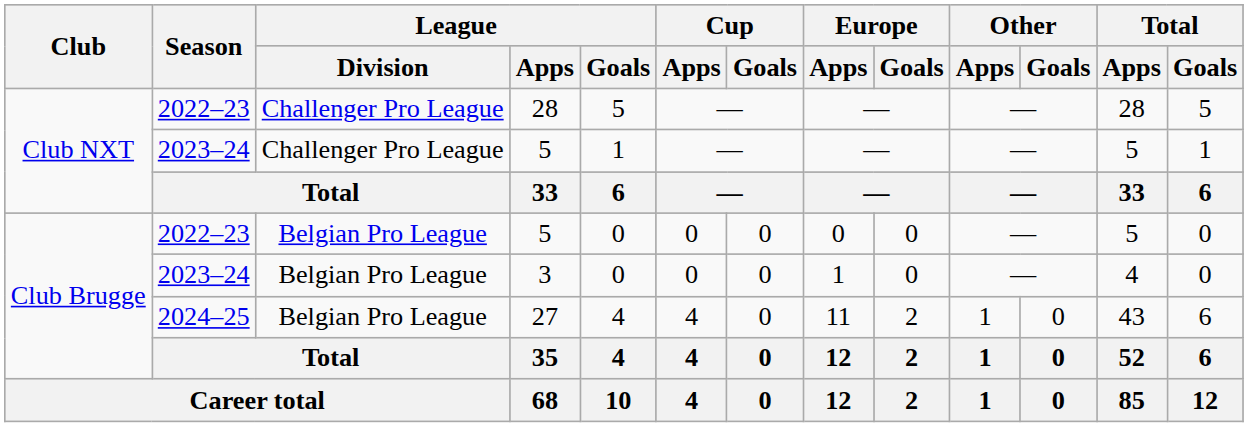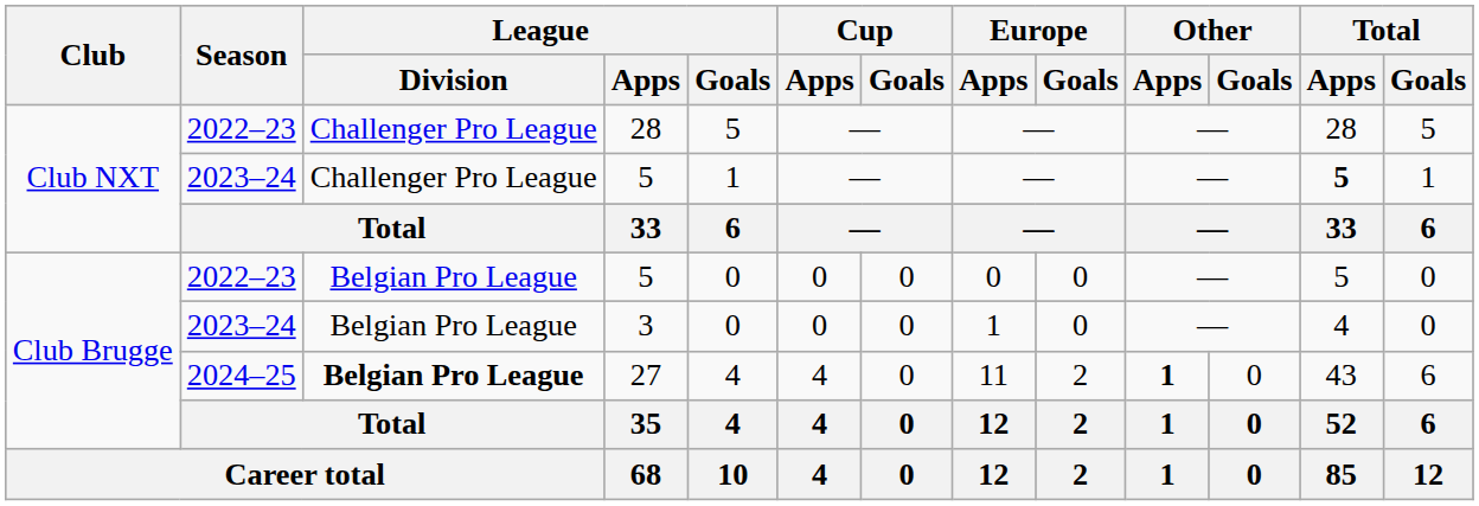2023–24 / 5 | Total / Apps: normal -> bold
27 | League / Division: normal -> bold
27 | Other / Apps: normal -> bold
